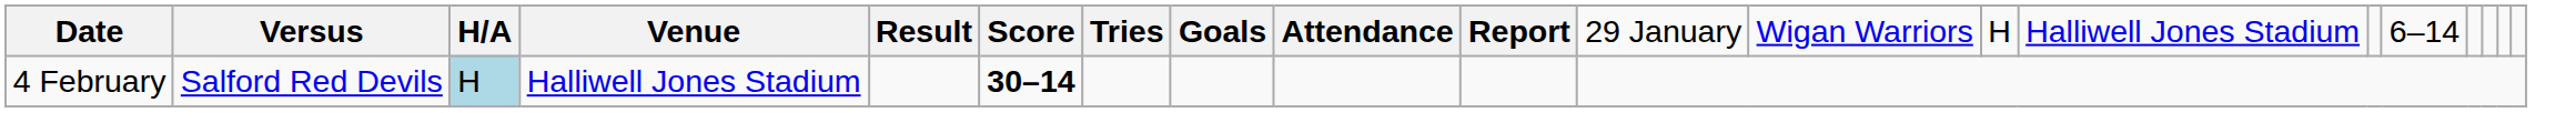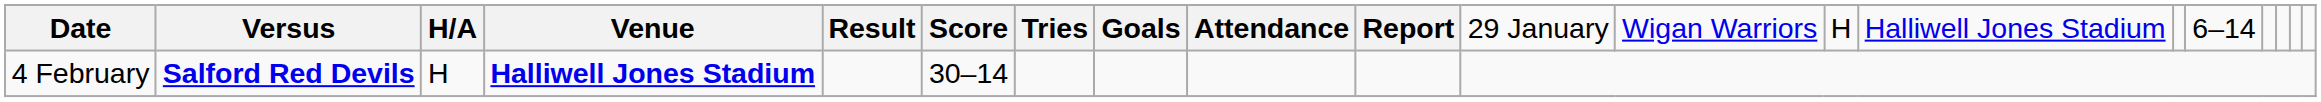4 February | column 2: normal -> bold
4 February | column 3: lightblue background -> no background
4 February | column 4: normal -> bold
4 February | column 6: bold -> normal
